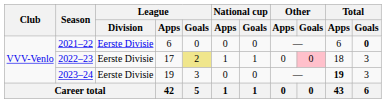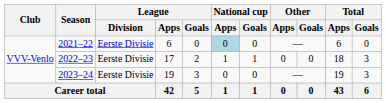2021–22 | National cup / Apps: no background -> lightblue background
2021–22 | Total / Goals: bold -> normal
2022–23 | League / Goals: khaki background -> no background
2022–23 | Other / Goals: pink background -> no background
2023–24 | Total / Apps: bold -> normal
